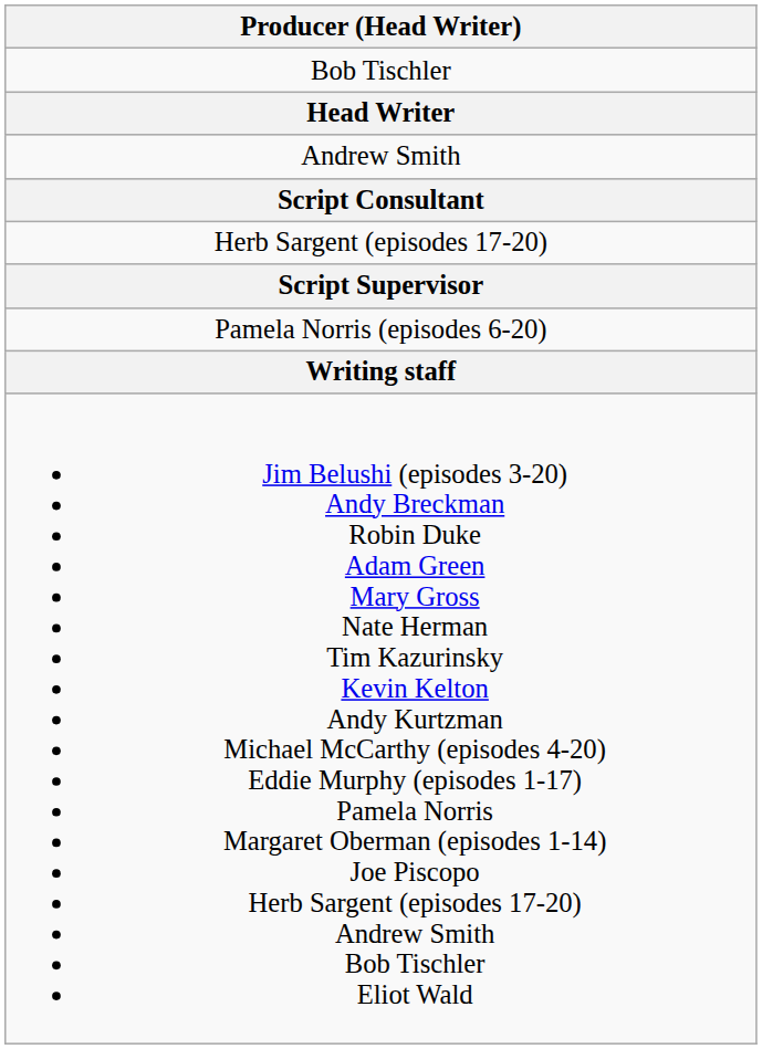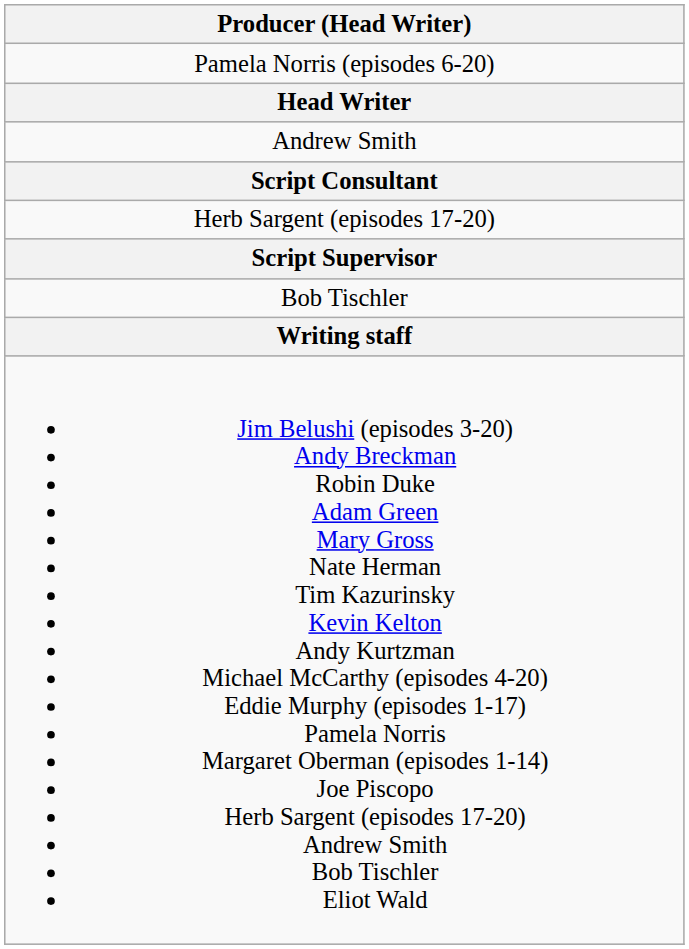row 2 | column 1: Bob Tischler -> Pamela Norris (episodes 6-20)
row 8 | column 1: Pamela Norris (episodes 6-20) -> Bob Tischler
